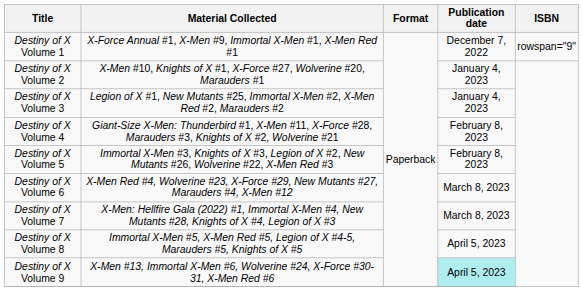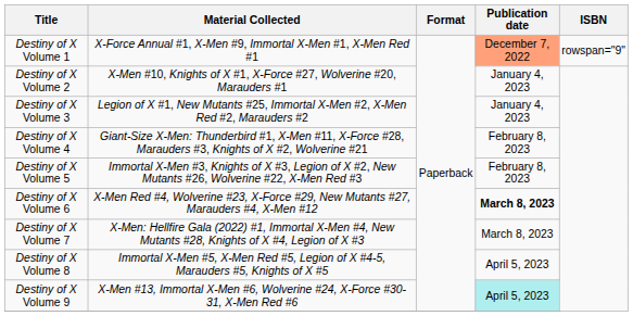Destiny of X Volume 1 | Publication date: no background -> lightsalmon background
Destiny of X Volume 6 | Publication date: normal -> bold
